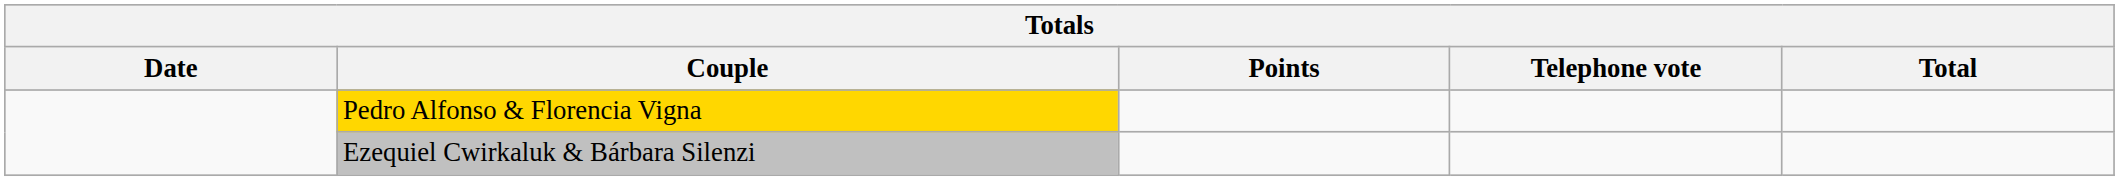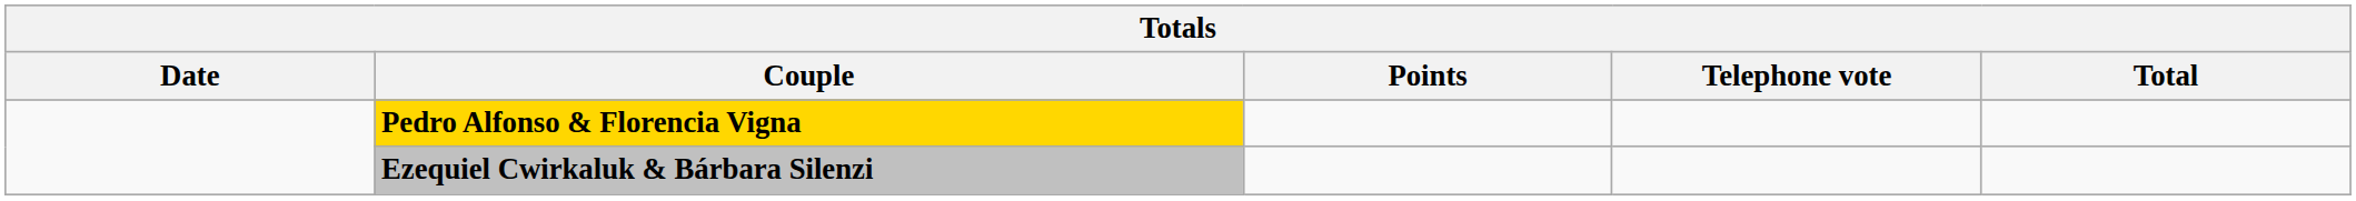Pedro Alfonso & Florencia Vigna | Couple: normal -> bold
Ezequiel Cwirkaluk & Bárbara Silenzi | Couple: normal -> bold
